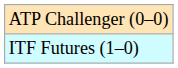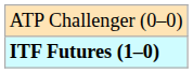row 2 | column 1: normal -> bold
